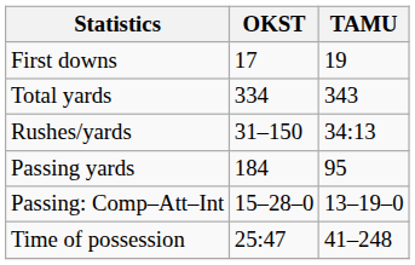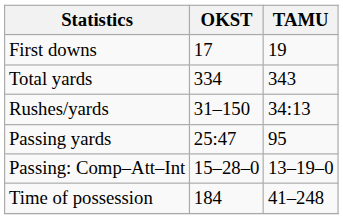Passing yards | OKST: 184 -> 25:47
Time of possession | OKST: 25:47 -> 184
